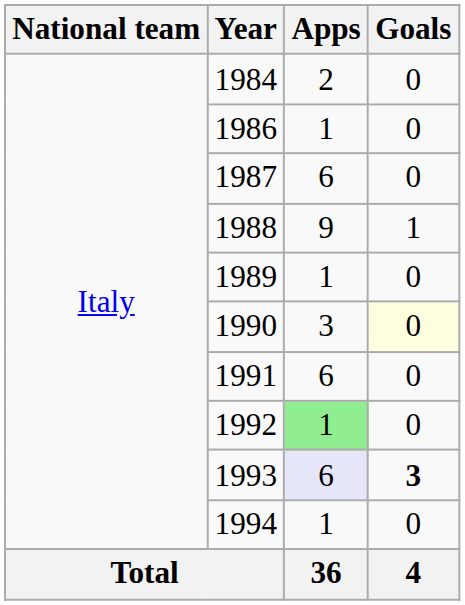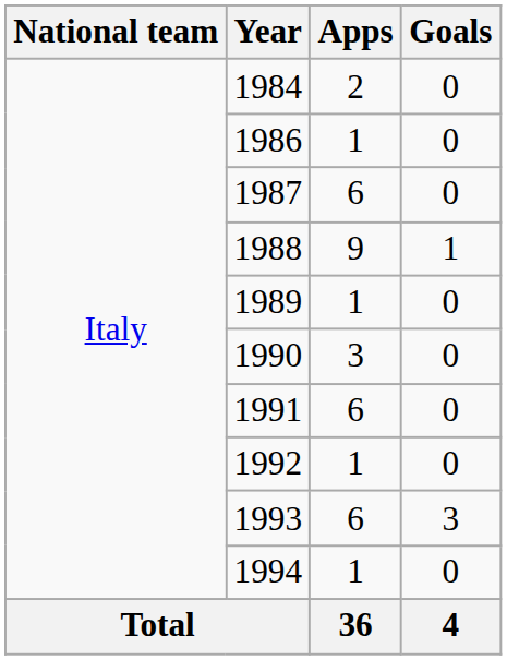1990 | Goals: lightyellow background -> no background
1992 | Apps: lightgreen background -> no background
1993 | Apps: lavender background -> no background
1993 | Goals: bold -> normal
